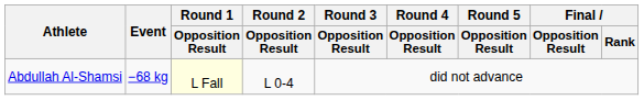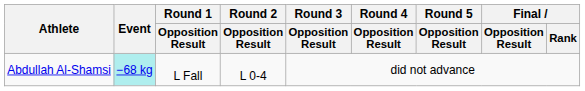Abdullah Al-Shamsi | Event: no background -> paleturquoise background
Abdullah Al-Shamsi | Round 1 / Opposition Result: lightyellow background -> no background
